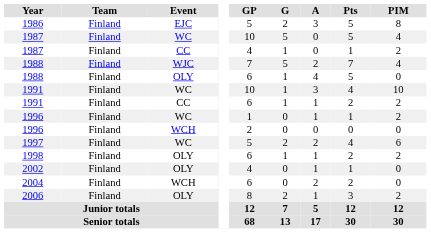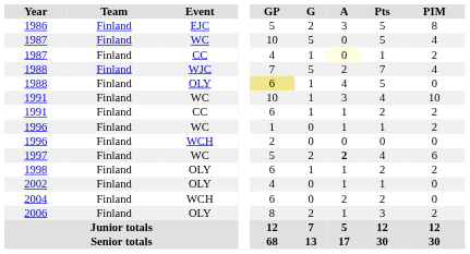1987 / CC | A: no background -> lightyellow background
1988 / OLY | GP: no background -> khaki background
1997 | A: normal -> bold
